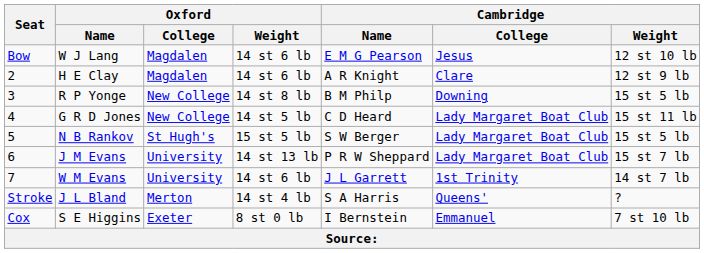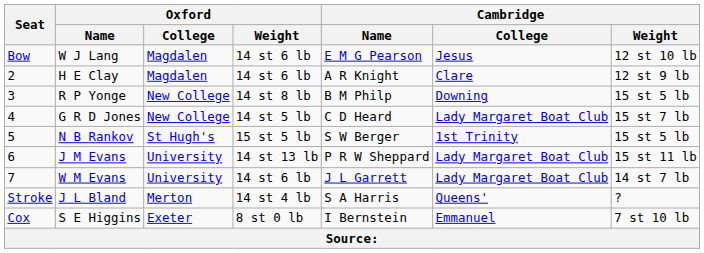G R D Jones | Cambridge / Weight: 15 st 11 lb -> 15 st 7 lb
N B Rankov | Cambridge / College: Lady Margaret Boat Club -> 1st Trinity
J M Evans | Cambridge / Weight: 15 st 7 lb -> 15 st 11 lb
W M Evans | Cambridge / College: 1st Trinity -> Lady Margaret Boat Club
